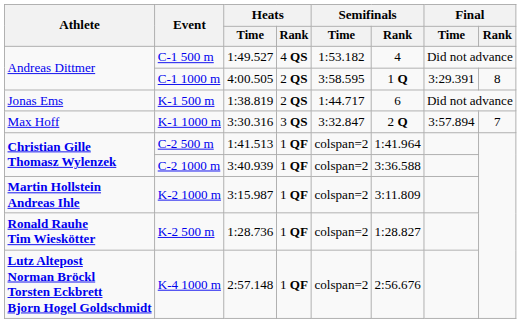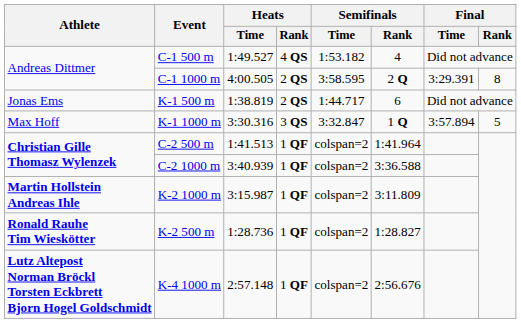C-1 1000 m | Semifinals / Rank: 1 Q -> 2 Q
K-1 1000 m | Semifinals / Rank: 2 Q -> 1 Q
K-1 1000 m | Final / Rank: 7 -> 5
